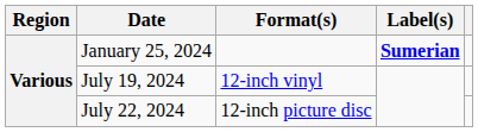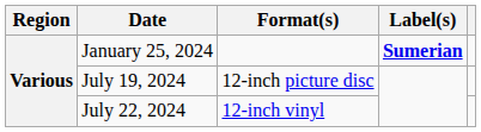July 19, 2024 | Format(s): 12-inch vinyl -> 12-inch picture disc
July 22, 2024 | Format(s): 12-inch picture disc -> 12-inch vinyl
